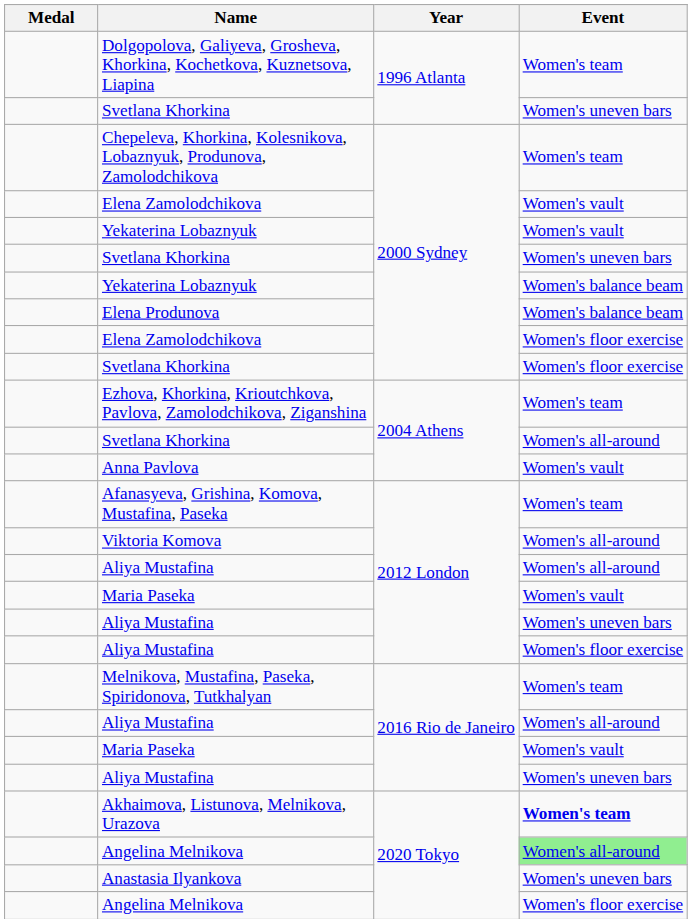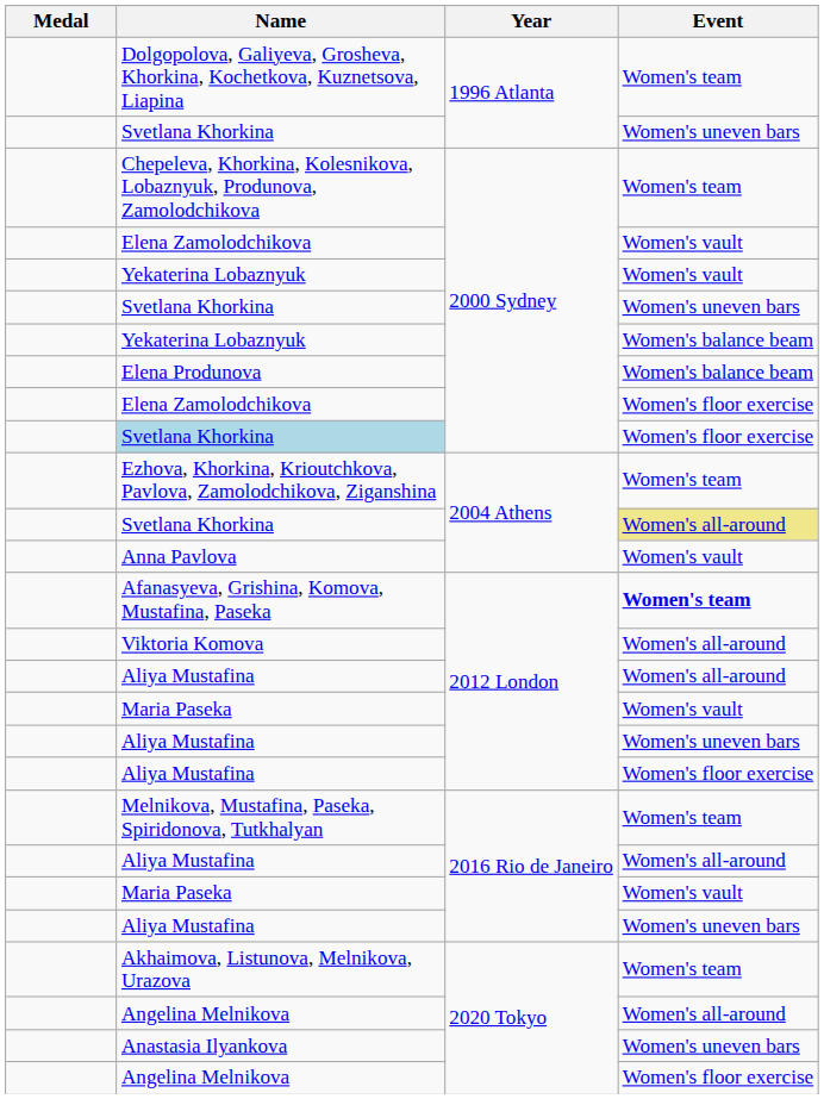Svetlana Khorkina / Women's floor exercise | Name: no background -> lightblue background
Svetlana Khorkina / Women's all-around | Event: no background -> khaki background
Afanasyeva, Grishina, Komova, Mustafina, Paseka | Event: normal -> bold
Akhaimova, Listunova, Melnikova, Urazova | Event: bold -> normal
Angelina Melnikova / Women's all-around | Event: lightgreen background -> no background
